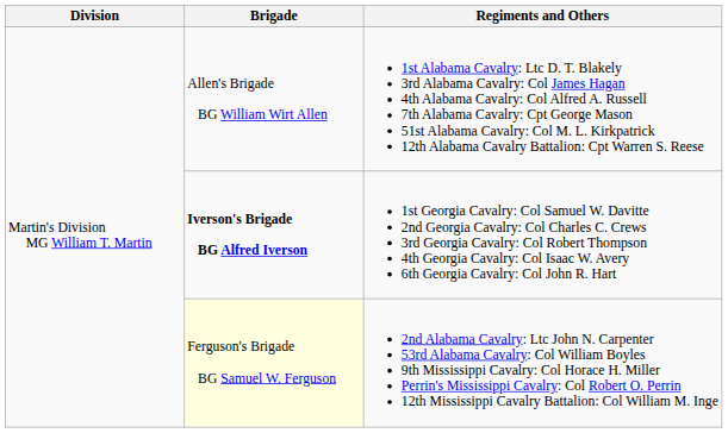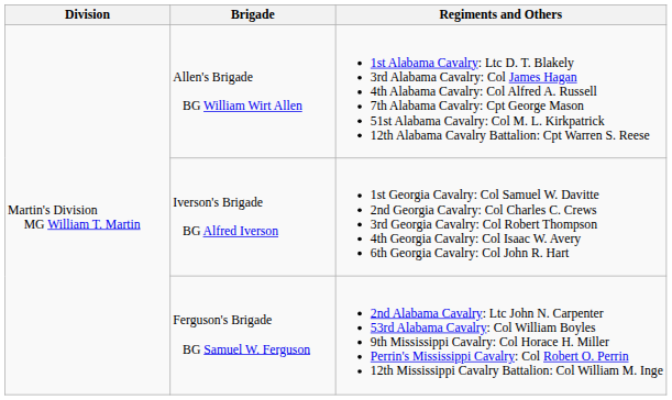Iverson's Brigade BG Alfred Iverson | Brigade: bold -> normal
Ferguson's Brigade BG Samuel W. Ferguson | Brigade: lightyellow background -> no background
